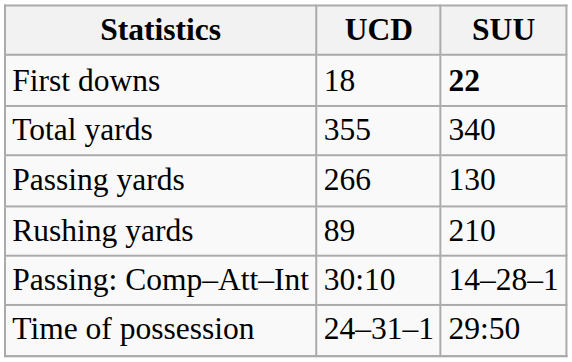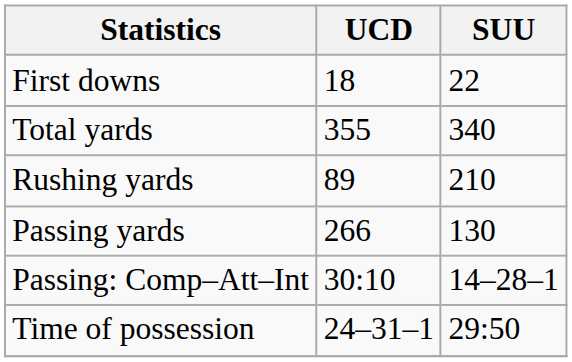First downs | SUU: bold -> normal
rows swapped: Rushing yards <-> Passing yards
